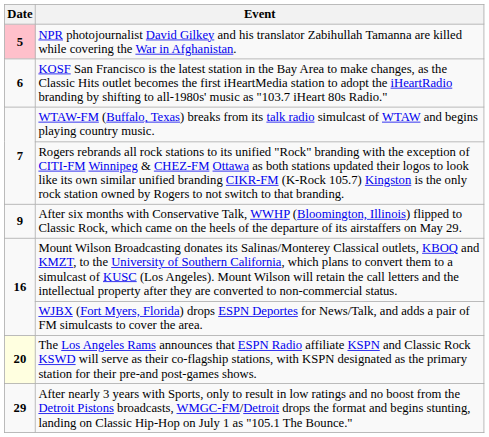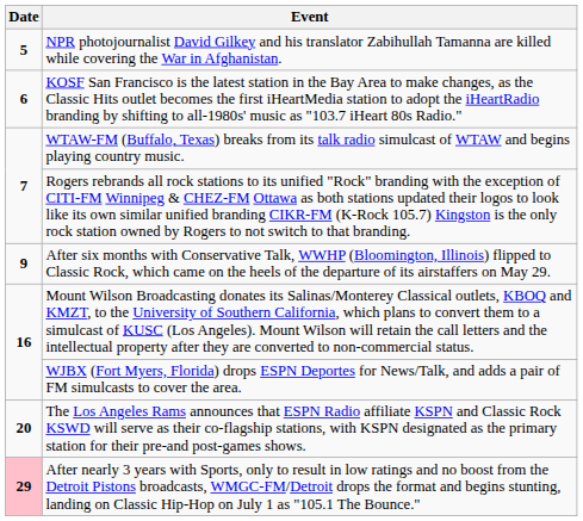row 2 | Date: pink background -> no background
row 9 | Date: lightyellow background -> no background
row 10 | Date: no background -> pink background
